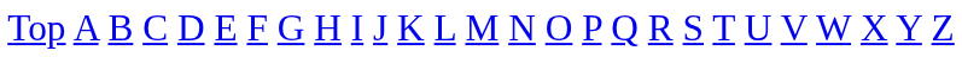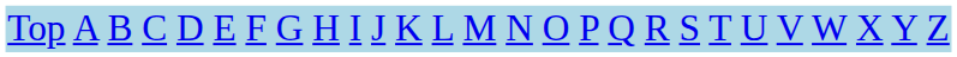row 1 | column 1: no background -> lightblue background
